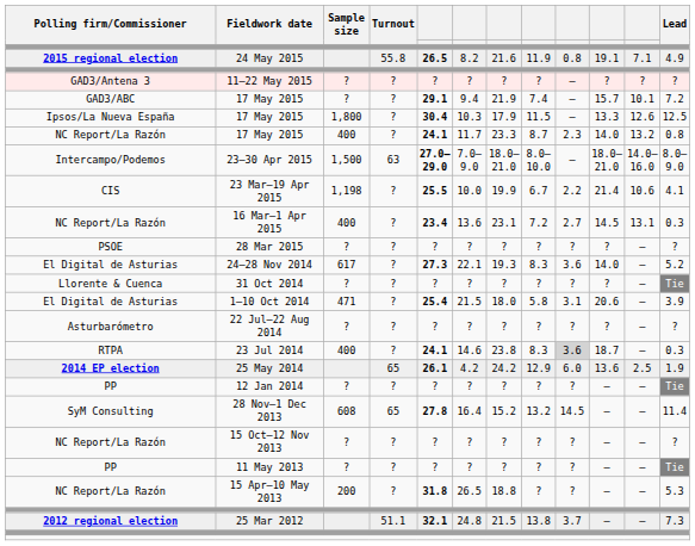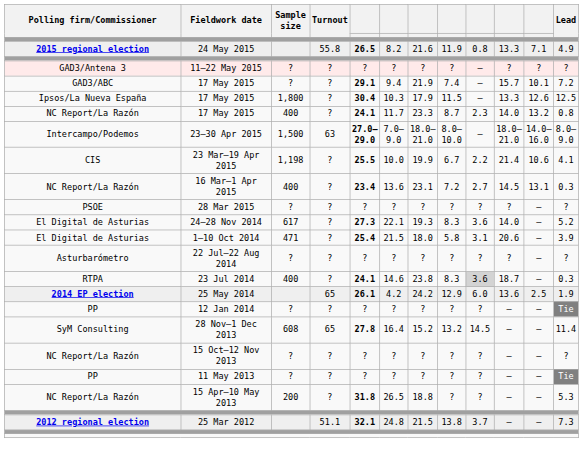24 May 2015 | column 10: 19.1 -> 13.3
- row: Llorente & Cuenca | 31 Oct 2014 | ? | ? | ? | ? | ? | ? | ? | ? | – | Tie
